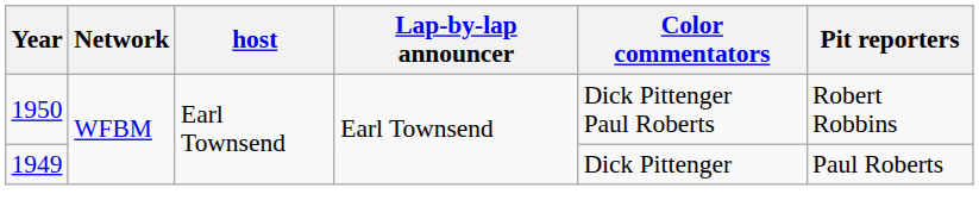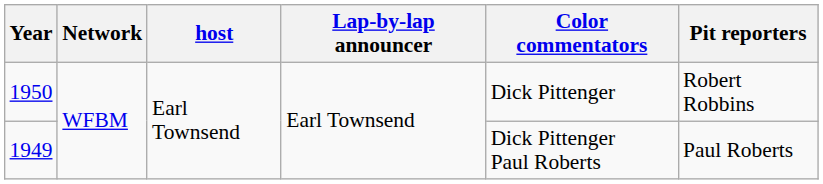1950 | Color commentators: Dick Pittenger Paul Roberts -> Dick Pittenger
1949 | Color commentators: Dick Pittenger -> Dick Pittenger Paul Roberts
